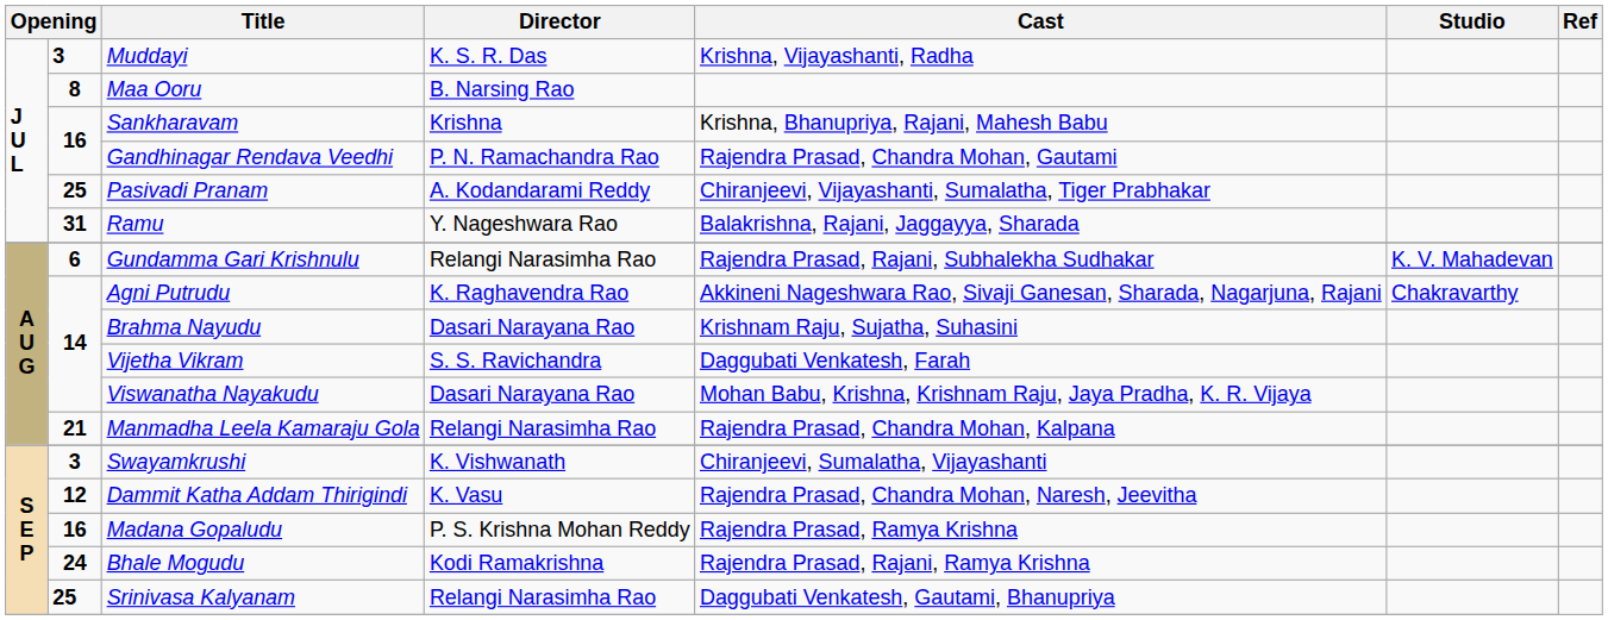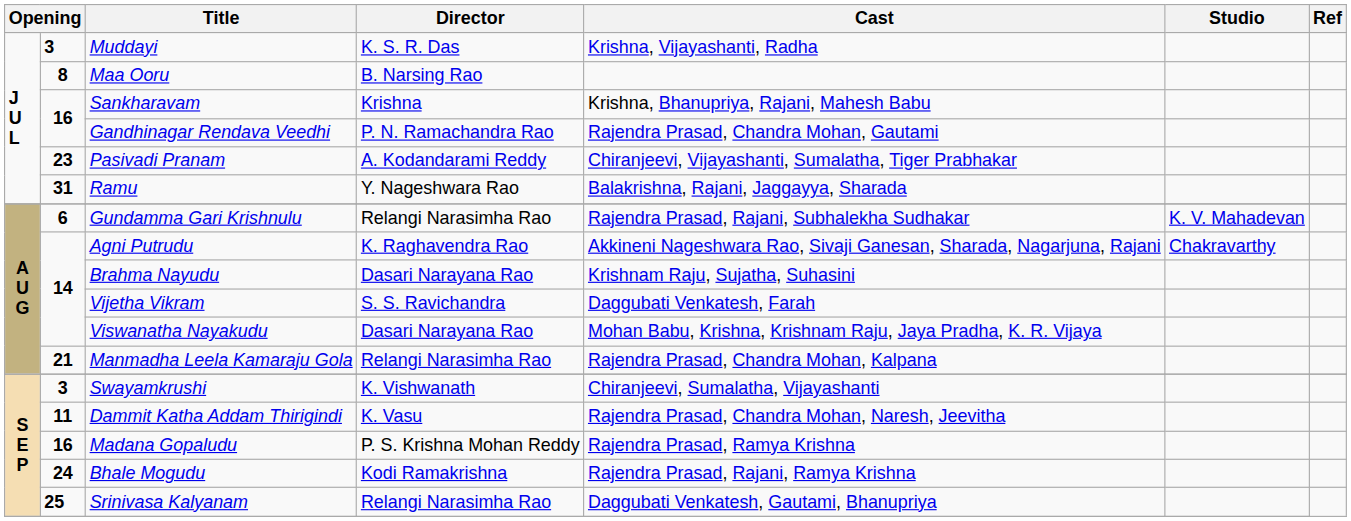Pasivadi Pranam | column 2: 25 -> 23
Dammit Katha Addam Thirigindi | column 2: 12 -> 11
